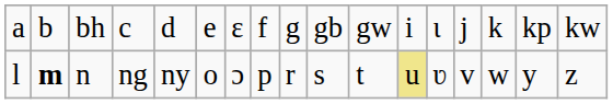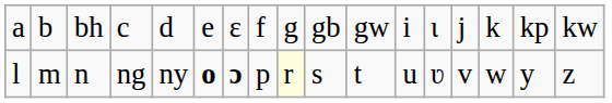ng | column 2: bold -> normal
ng | column 6: normal -> bold
ng | column 7: normal -> bold
ng | column 9: no background -> lightyellow background
ng | column 12: khaki background -> no background
